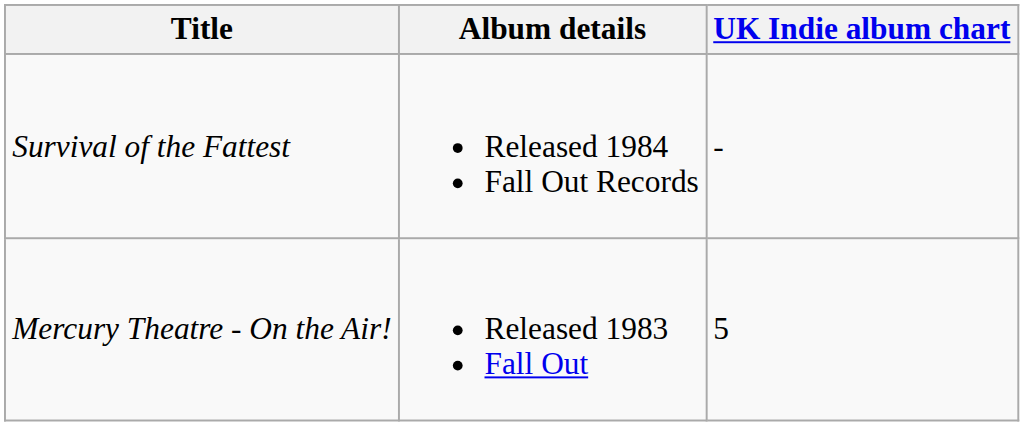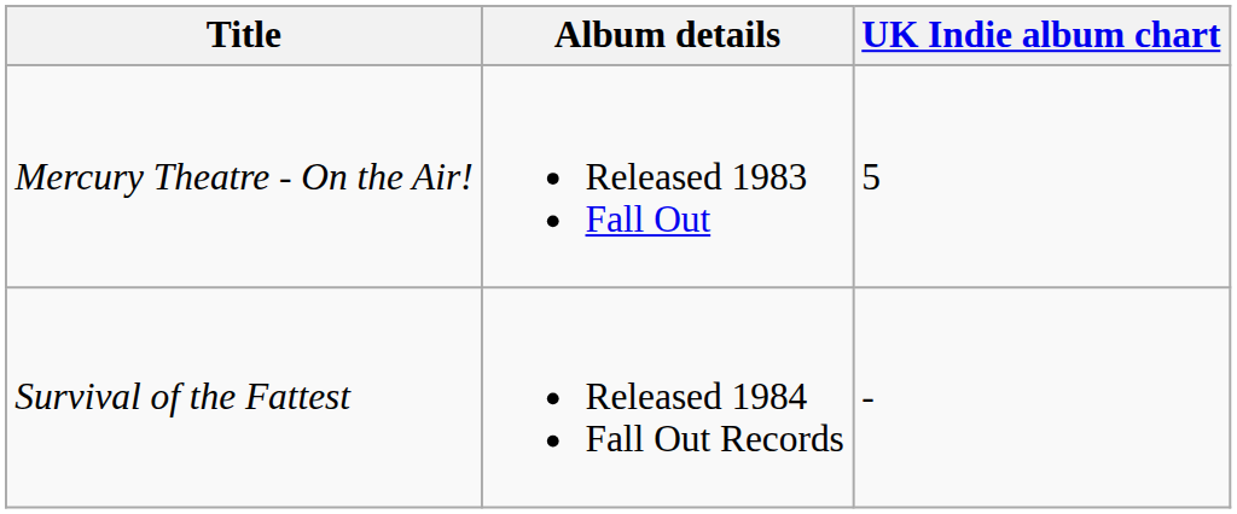rows swapped: Mercury Theatre - On the Air! <-> Survival of the Fattest
